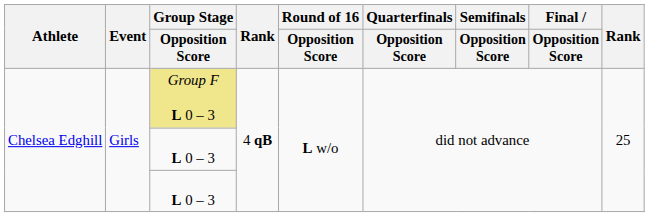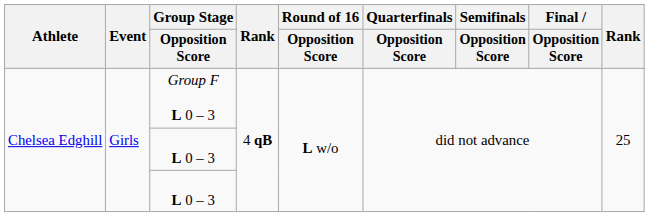Group F L 0 – 3 | Group Stage / Opposition Score: khaki background -> no background
